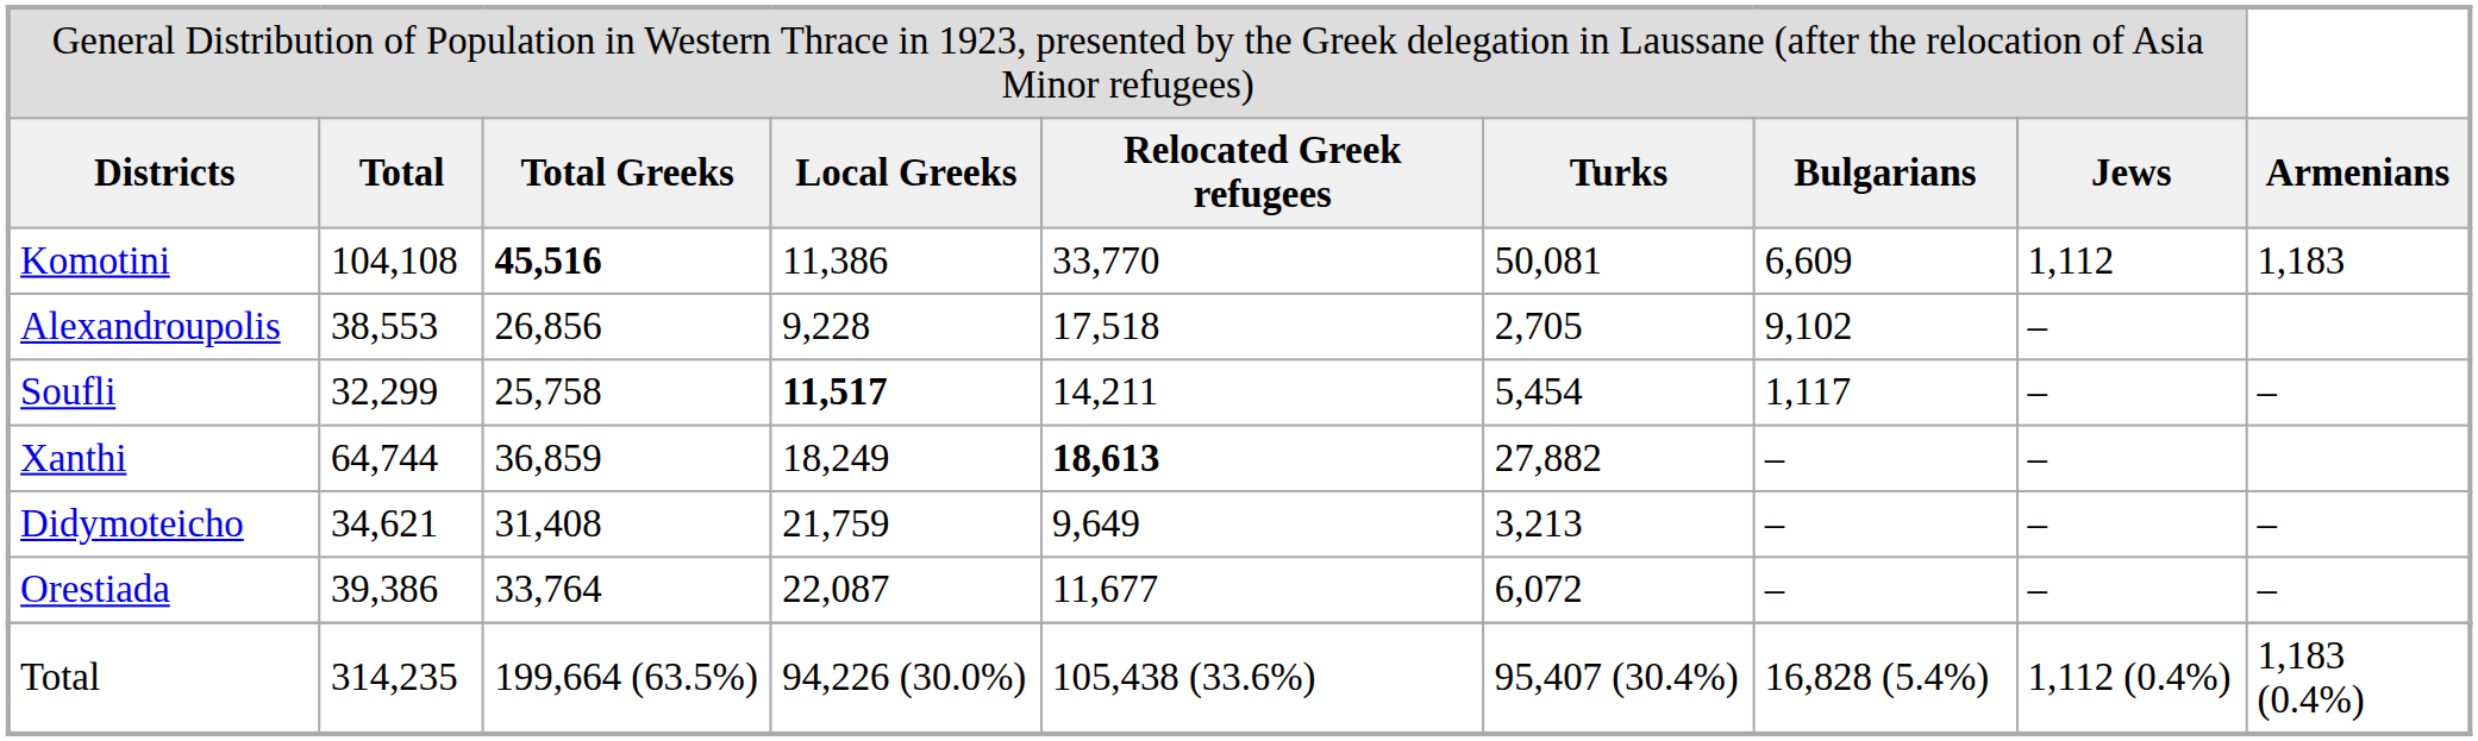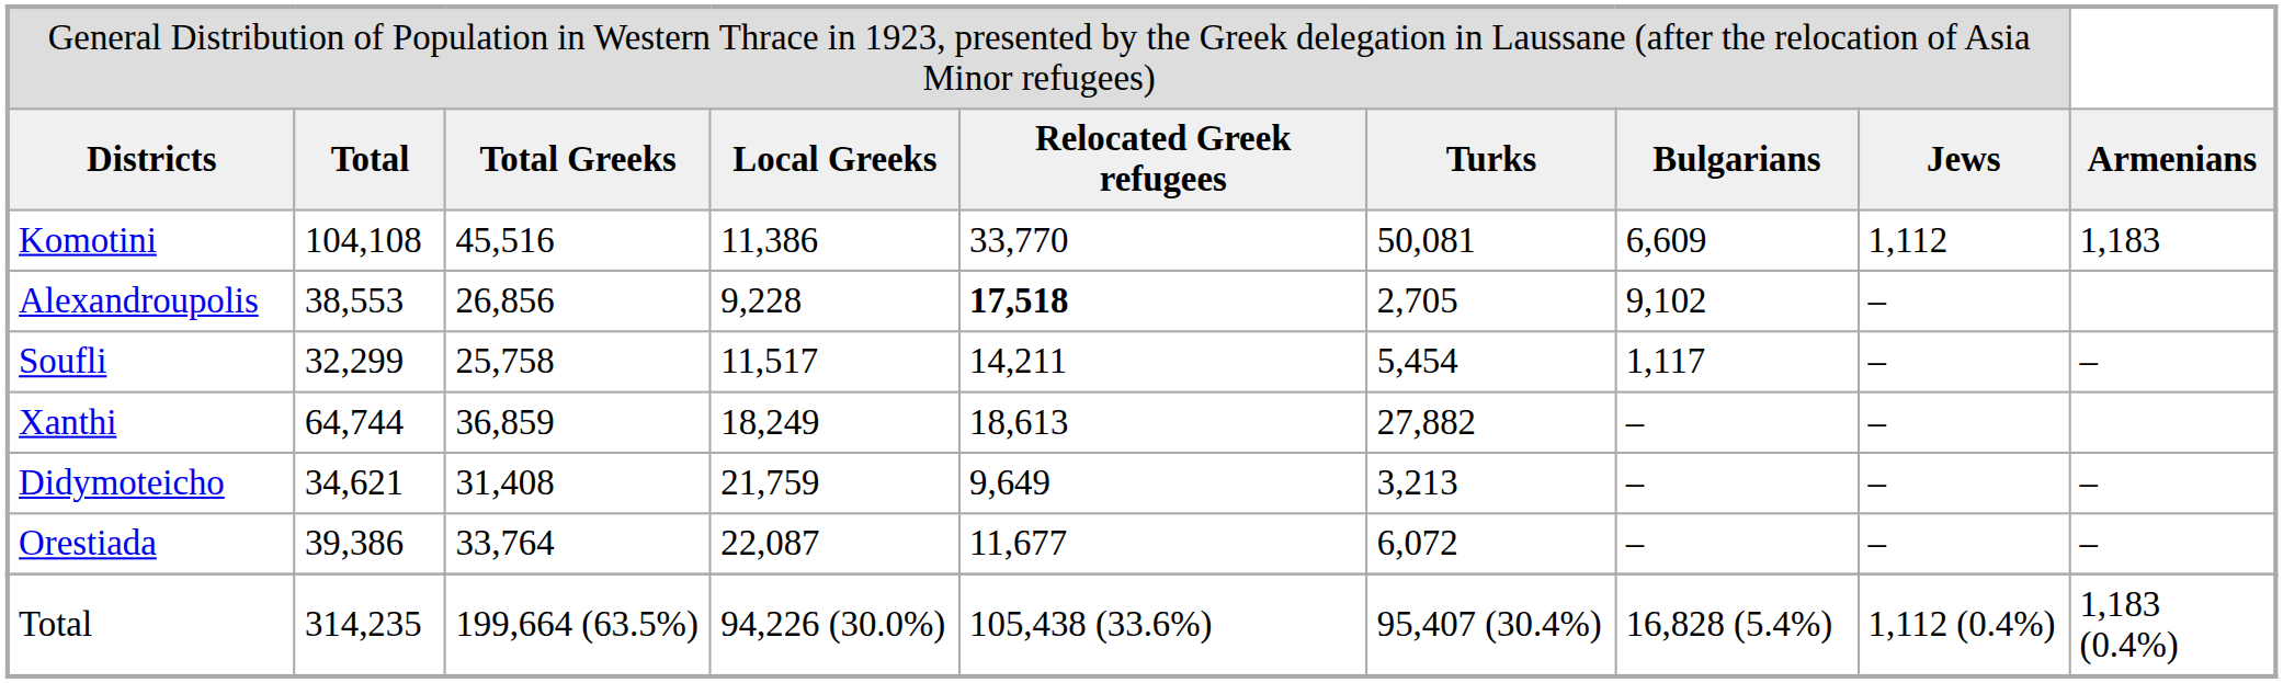Komotini | column 3: bold -> normal
Alexandroupolis | column 5: normal -> bold
Soufli | column 4: bold -> normal
Xanthi | column 5: bold -> normal
